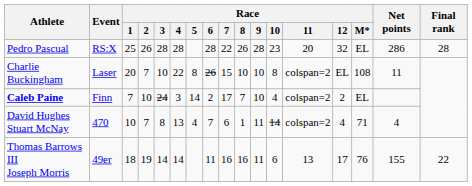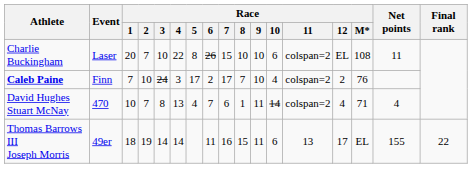- row: Pedro Pascual | RS:X | 25 | 26 | 28 | 28 | 28 | 22 | 26 | 28 | 23 | 20 | 32 | EL | 286 | 28
Charlie Buckingham | Race / 10: 8 -> 6
Caleb Paine | Race / 5: 14 -> 17
Caleb Paine | Race / M*: EL -> 76
Thomas Barrows III Joseph Morris | Race / 8: 16 -> 15
Thomas Barrows III Joseph Morris | Race / M*: 76 -> EL
